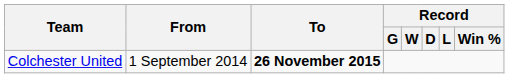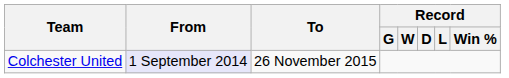Colchester United | From: no background -> lavender background
Colchester United | To: bold -> normal
